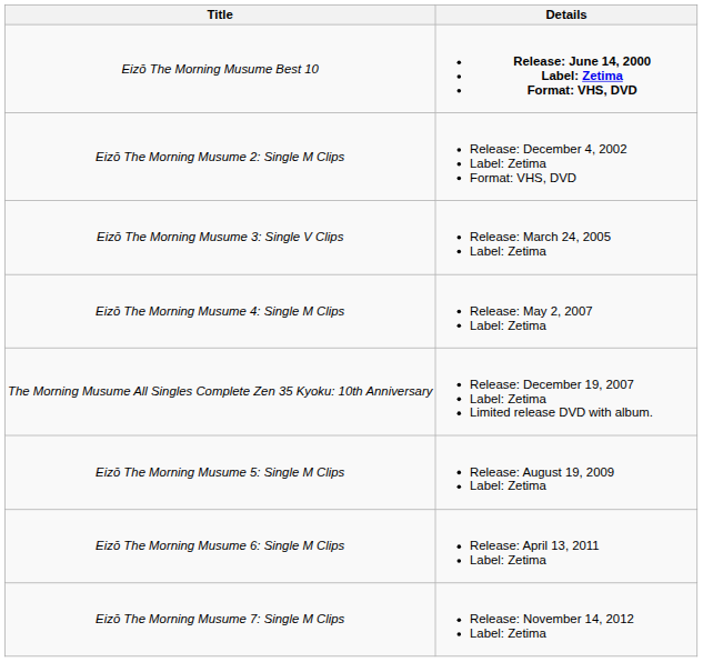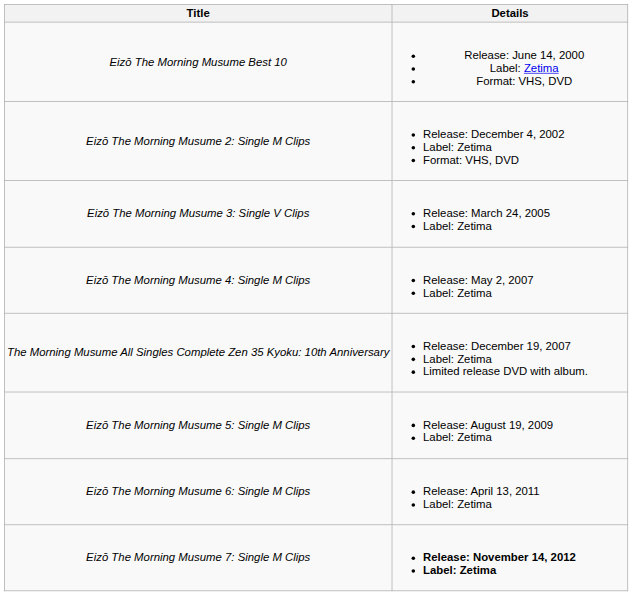Eizō The Morning Musume Best 10 | Details: bold -> normal
Eizō The Morning Musume 7: Single M Clips | Details: normal -> bold
